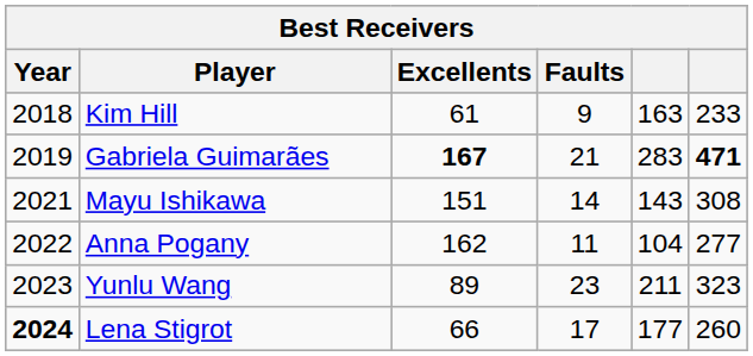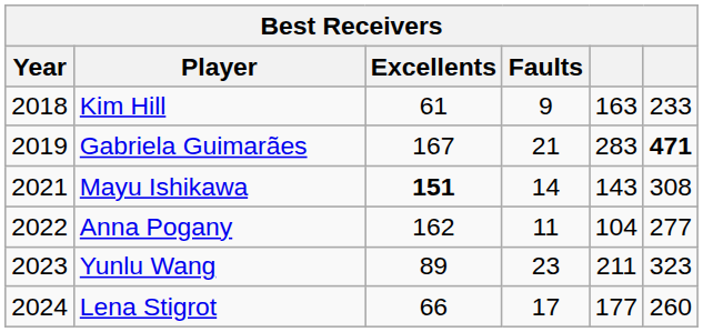Gabriela Guimarães | Excellents: bold -> normal
Mayu Ishikawa | Excellents: normal -> bold
Lena Stigrot | Year: bold -> normal
